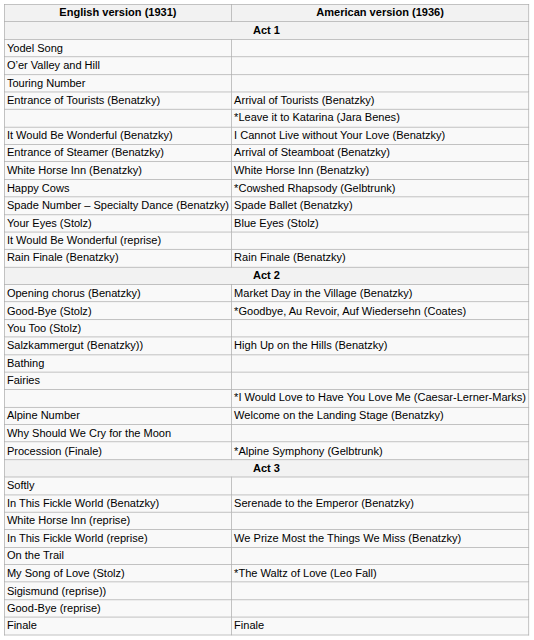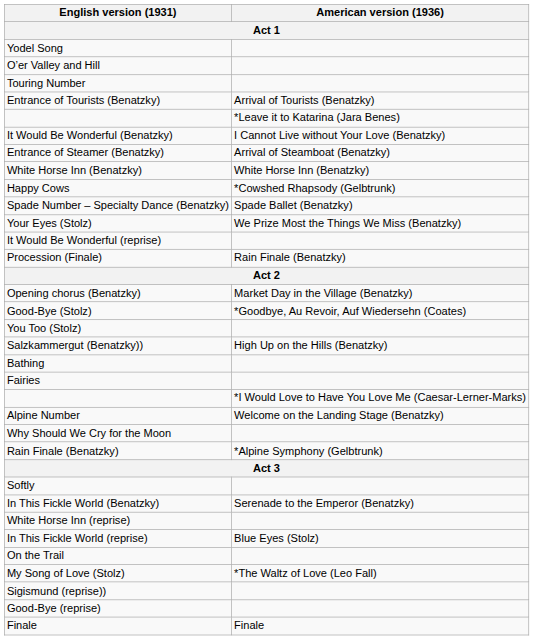row 13 | American version (1936): Blue Eyes (Stolz) -> We Prize Most the Things We Miss (Benatzky)
row 15 | English version (1931): Rain Finale (Benatzky) -> Procession (Finale)
row 26 | English version (1931): Procession (Finale) -> Rain Finale (Benatzky)
row 31 | American version (1936): We Prize Most the Things We Miss (Benatzky) -> Blue Eyes (Stolz)
